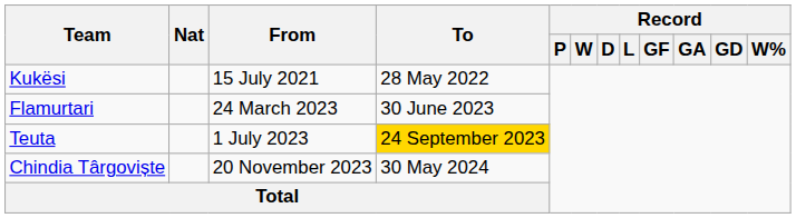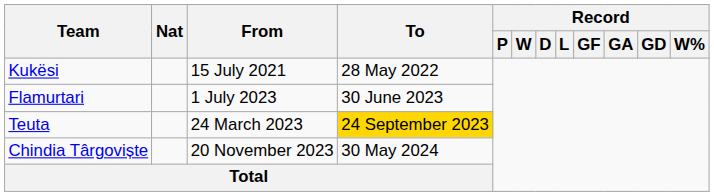Flamurtari | From: 24 March 2023 -> 1 July 2023
Teuta | From: 1 July 2023 -> 24 March 2023
